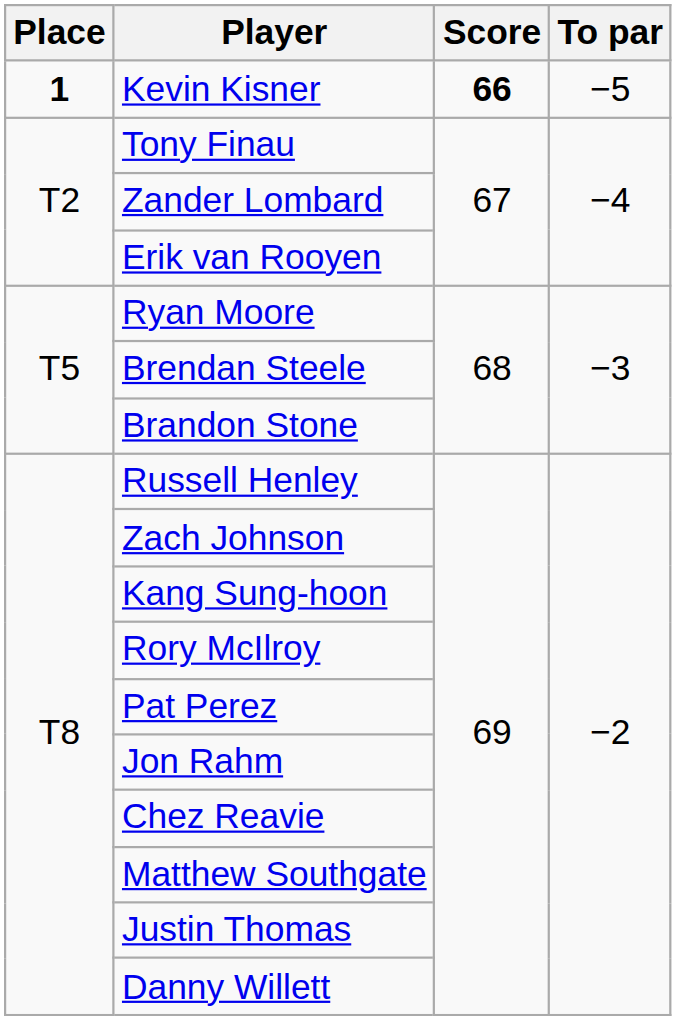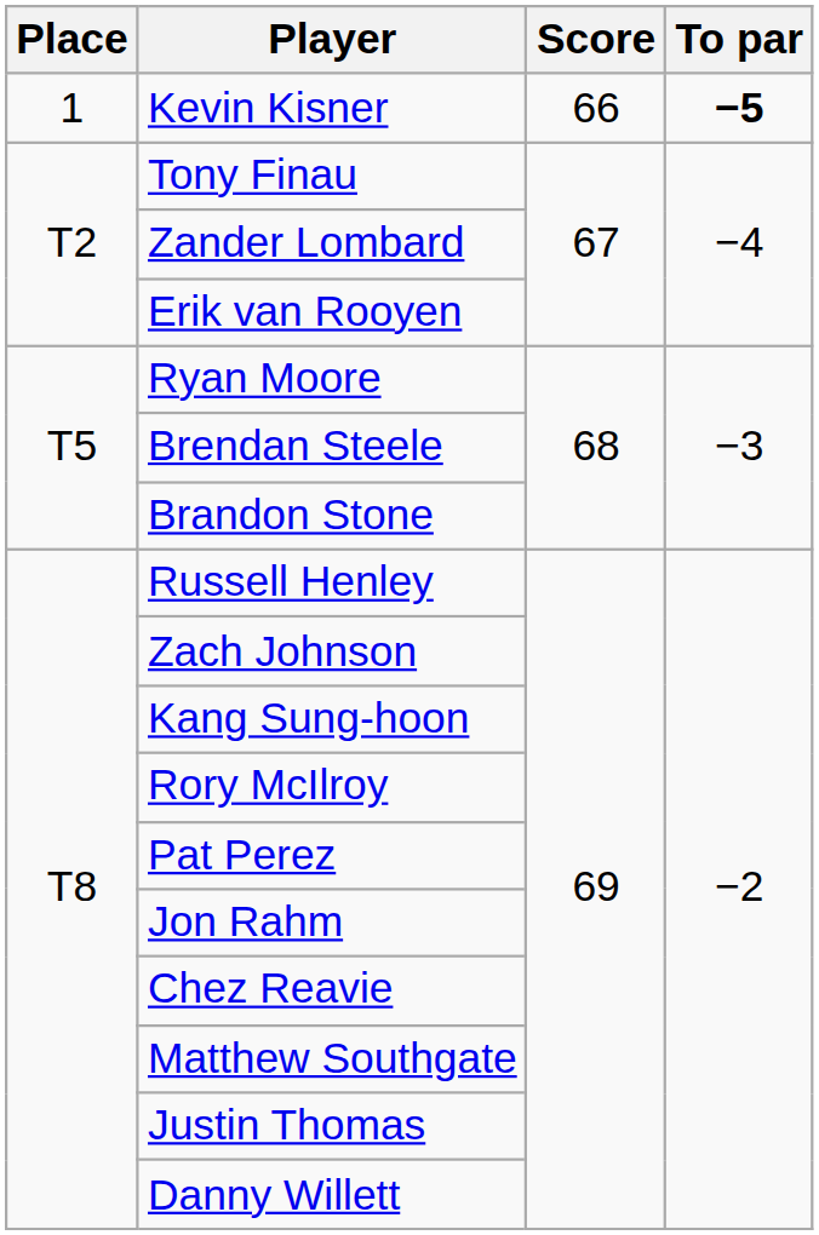Kevin Kisner | Place: bold -> normal
Kevin Kisner | Score: bold -> normal
Kevin Kisner | To par: normal -> bold
